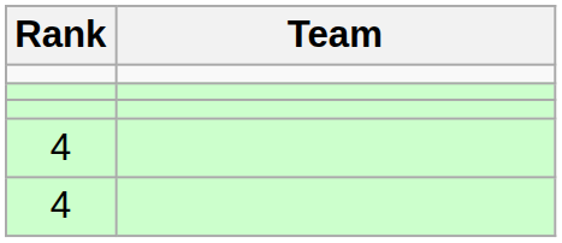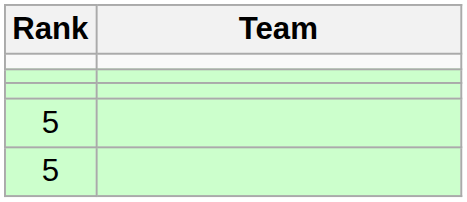row 5 | Rank: 4 -> 5
row 6 | Rank: 4 -> 5
